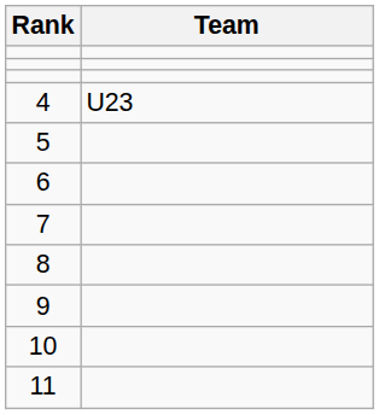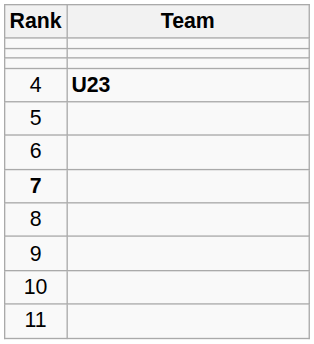row 5 | Team: normal -> bold
row 8 | Rank: normal -> bold
